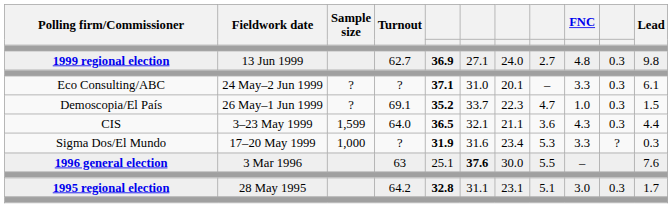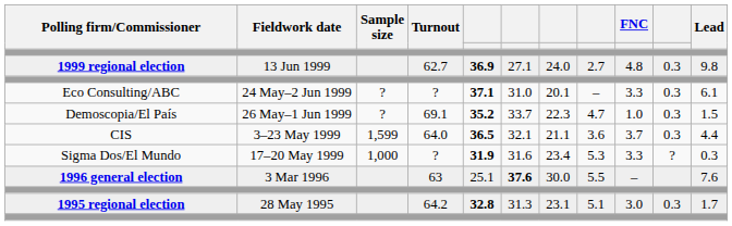CIS | FNC: 4.3 -> 3.7
1995 regional election | column 6: 31.1 -> 31.3
